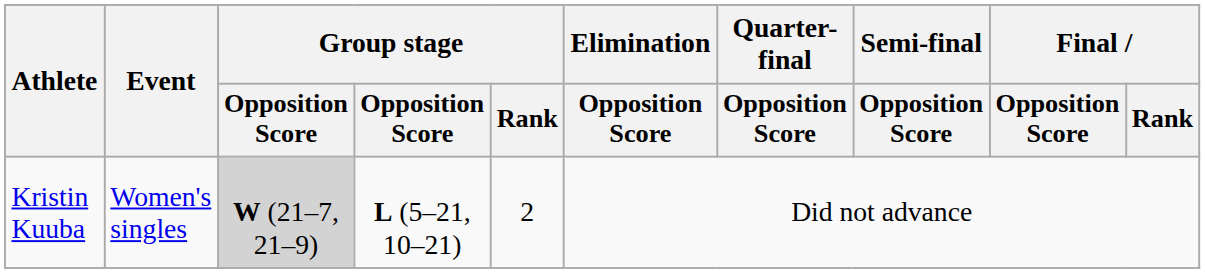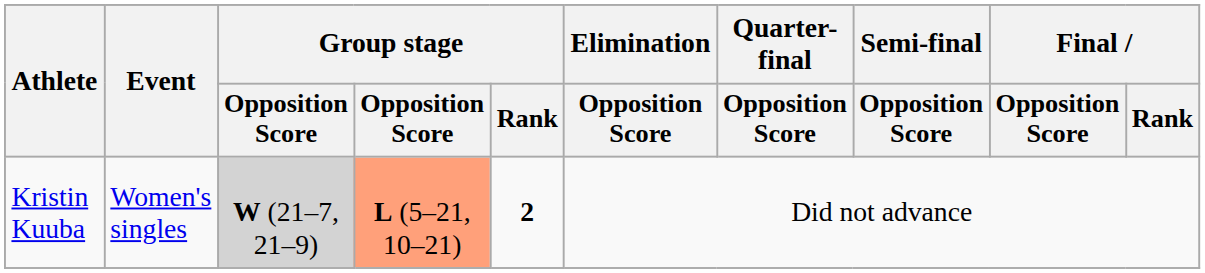Kristin Kuuba | column 4: no background -> lightsalmon background
Kristin Kuuba | Group stage / Rank: normal -> bold
